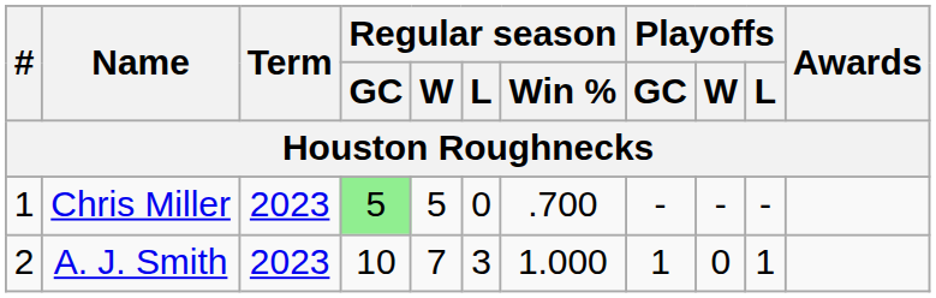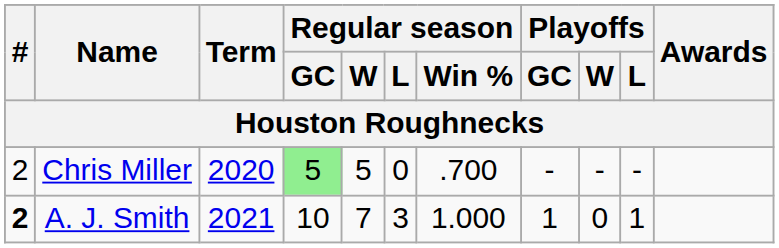Chris Miller | #: 1 -> 2
Chris Miller | Term: 2023 -> 2020
A. J. Smith | #: normal -> bold
A. J. Smith | Term: 2023 -> 2021
